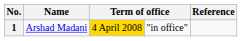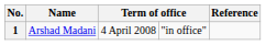1 | column 3: gold background -> no background
